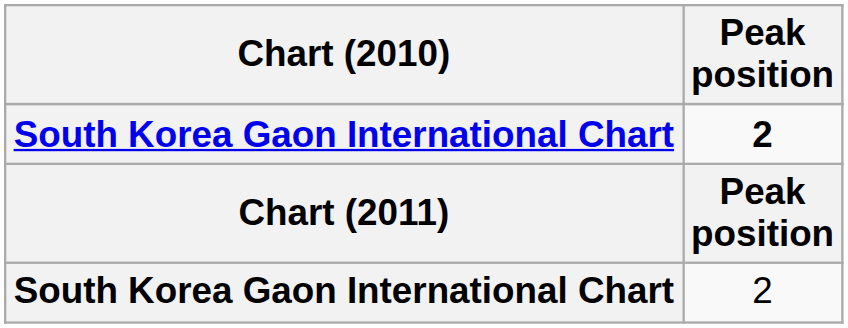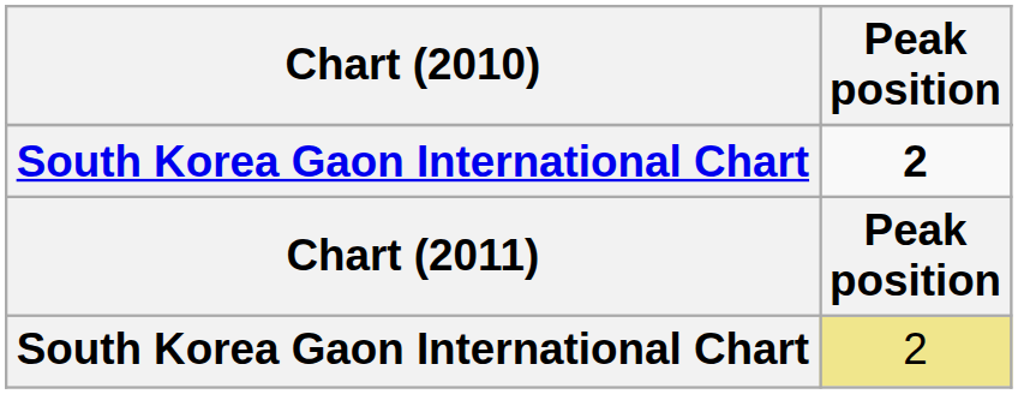row 4 | Peak position: no background -> khaki background
